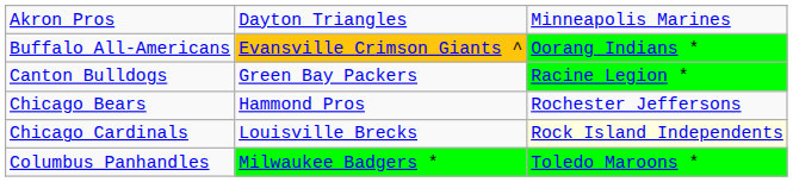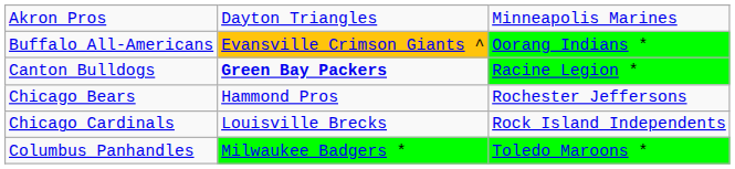Canton Bulldogs | column 2: normal -> bold
Chicago Cardinals | column 3: lightyellow background -> no background
